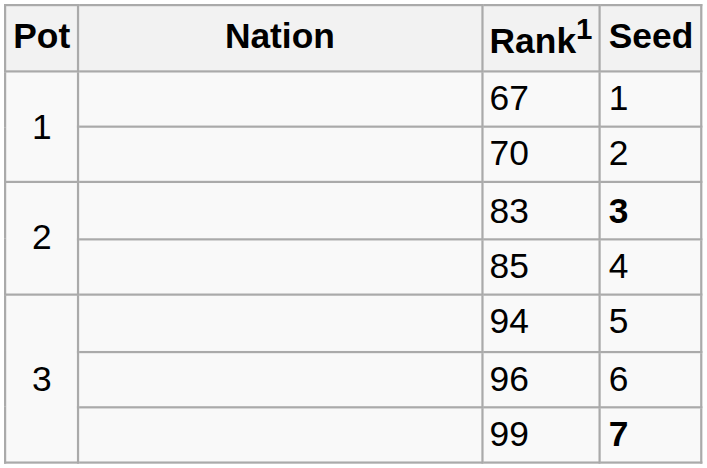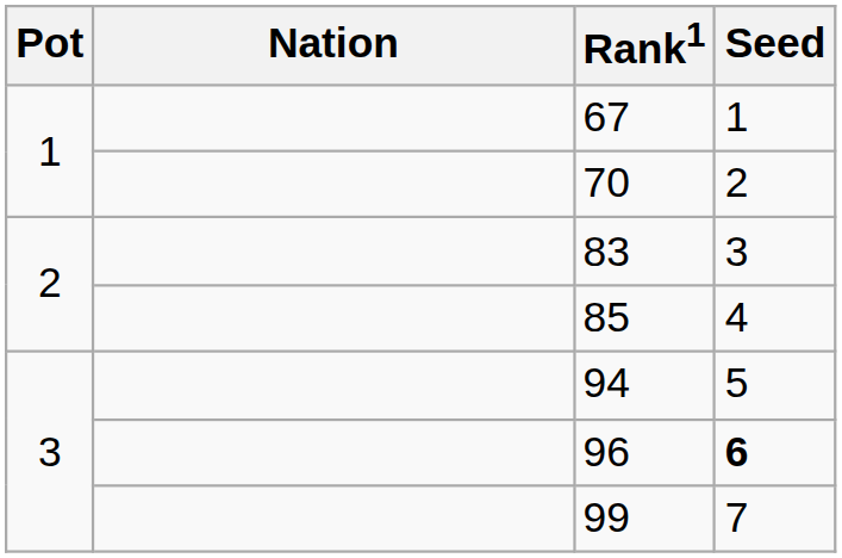83 | Seed: bold -> normal
96 | Seed: normal -> bold
99 | Seed: bold -> normal
